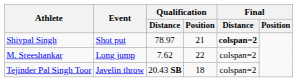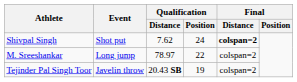Shivpal Singh | Qualification / Distance: 78.97 -> 7.62
Shivpal Singh | Qualification / Position: 21 -> 24
M. Sreeshankar | Qualification / Distance: 7.62 -> 78.97
Tejinder Pal Singh Toor | Qualification / Position: 18 -> 19
